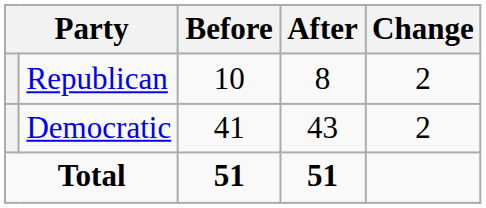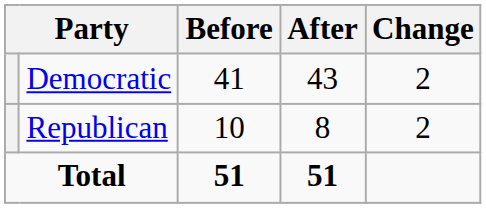rows swapped: Democratic <-> Republican
